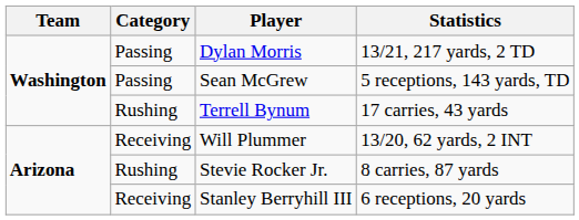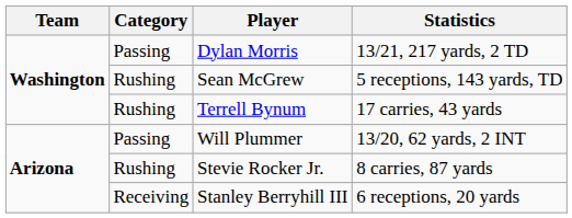Sean McGrew | Category: Passing -> Rushing
Will Plummer | Category: Receiving -> Passing
